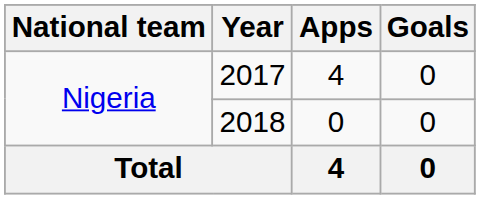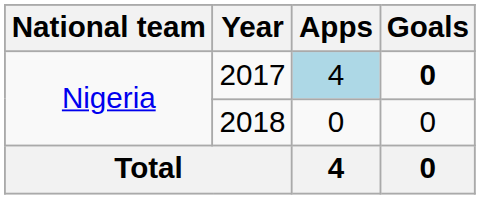2017 | Apps: no background -> lightblue background
2017 | Goals: normal -> bold
